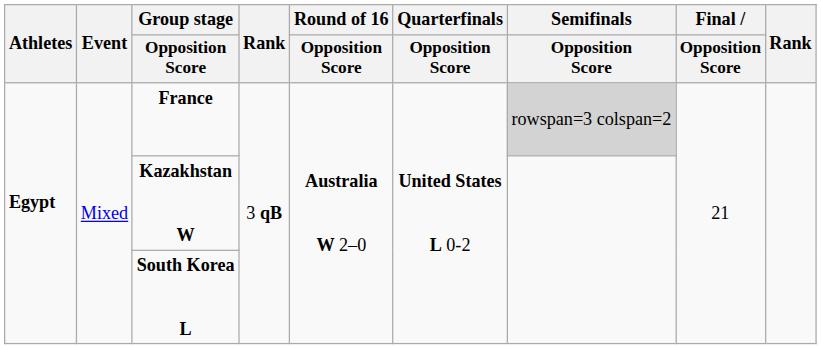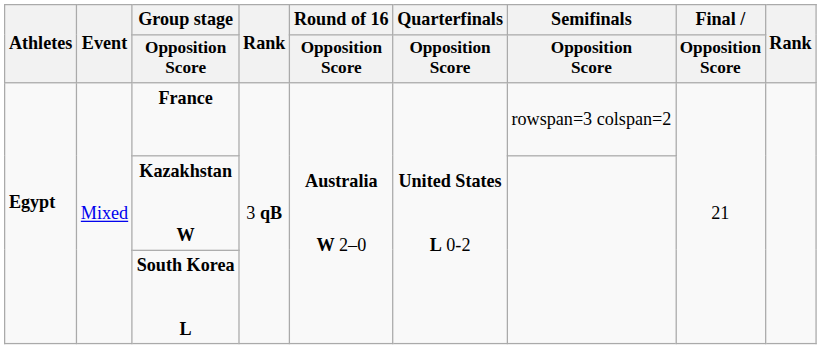France | Semifinals / Opposition Score: lightgrey background -> no background
